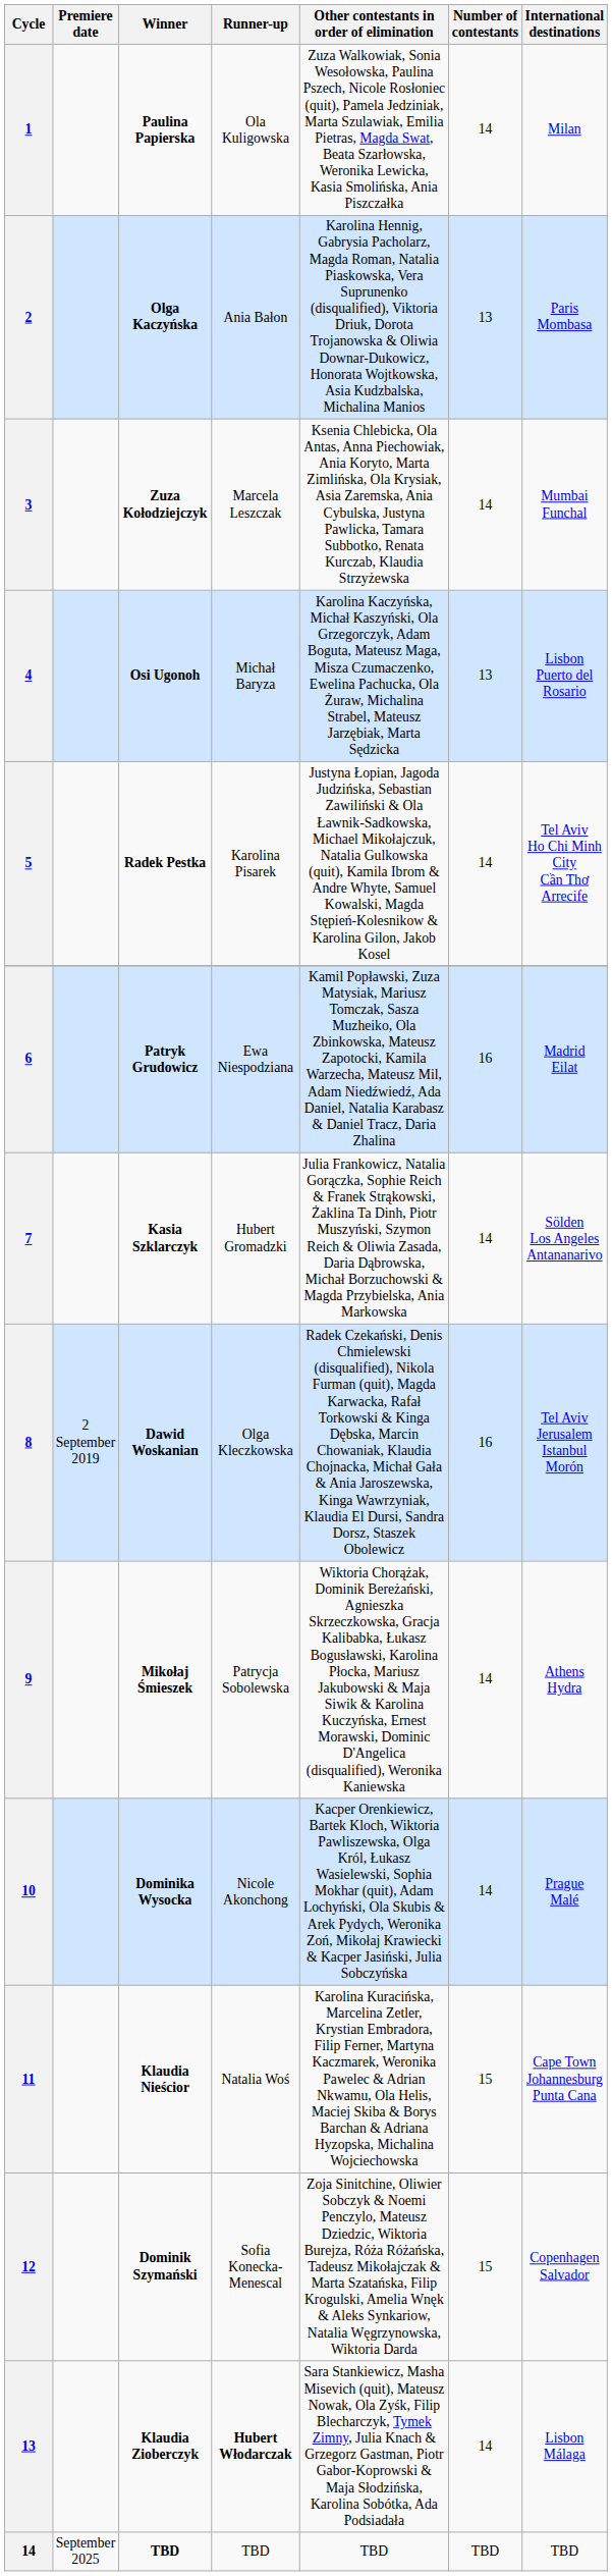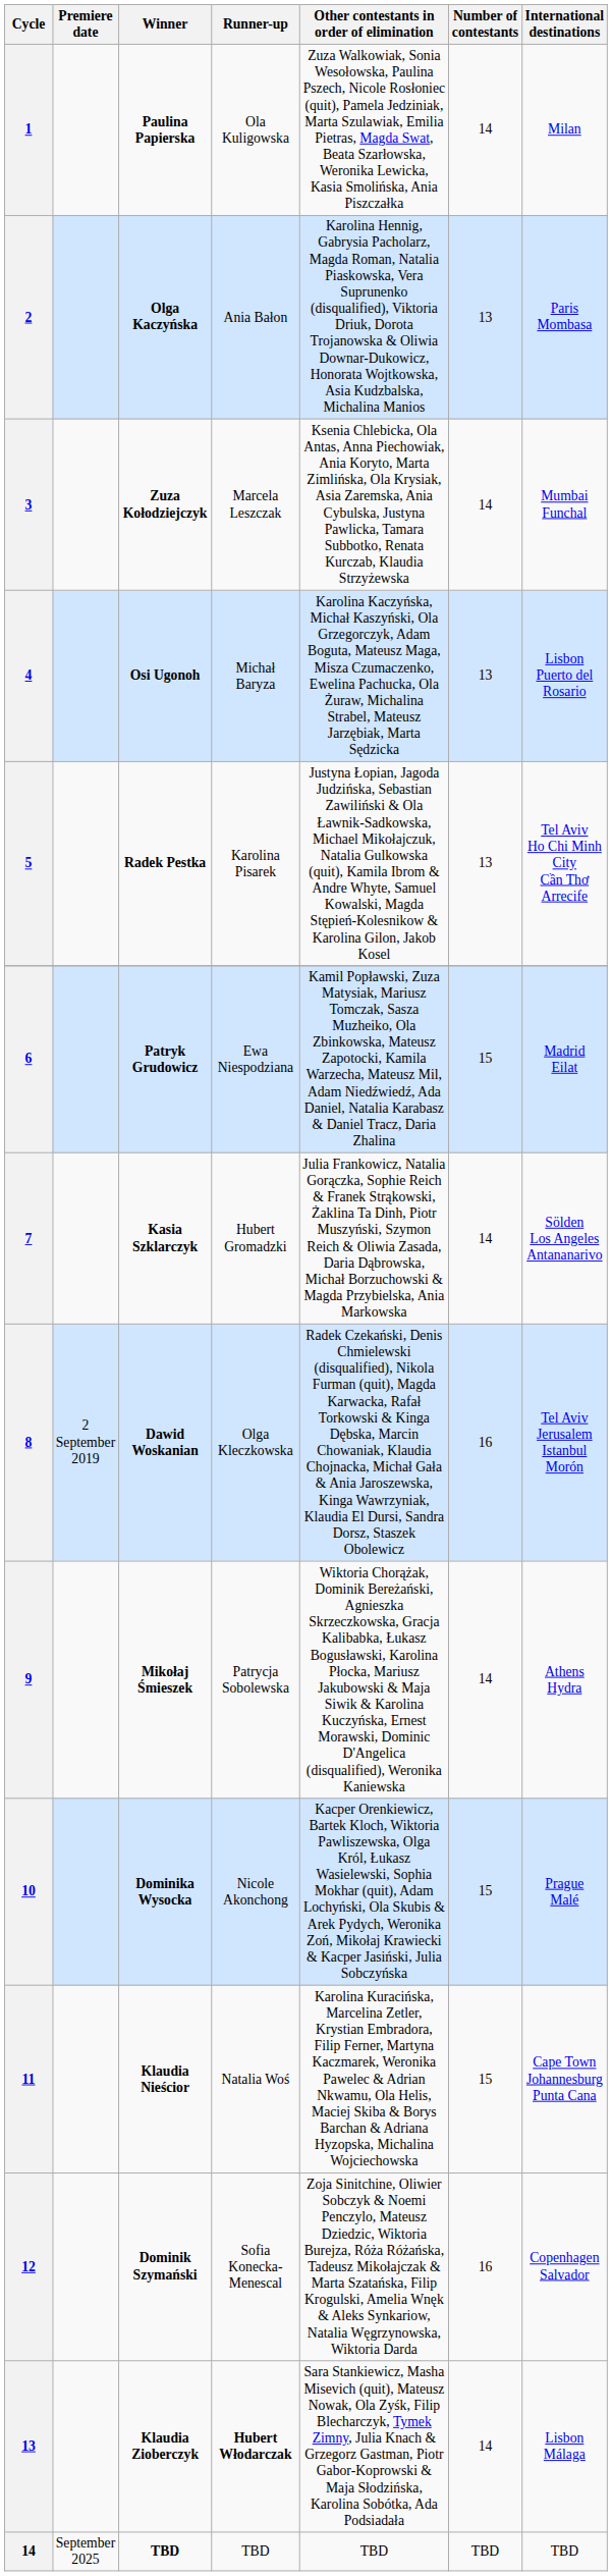Radek Pestka | Number of contestants: 14 -> 13
Patryk Grudowicz | Number of contestants: 16 -> 15
Dominika Wysocka | Number of contestants: 14 -> 15
Dominik Szymański | Number of contestants: 15 -> 16
